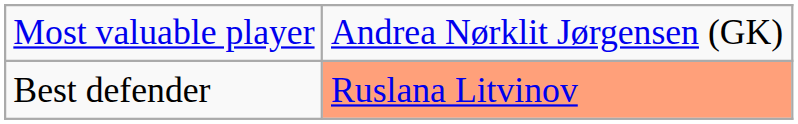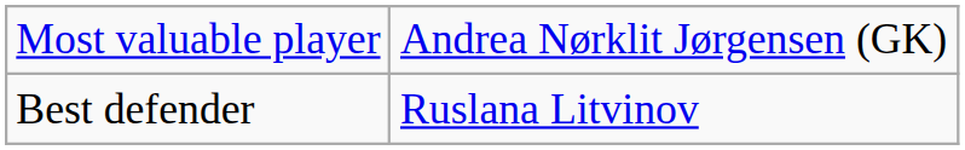Best defender | column 2: lightsalmon background -> no background
